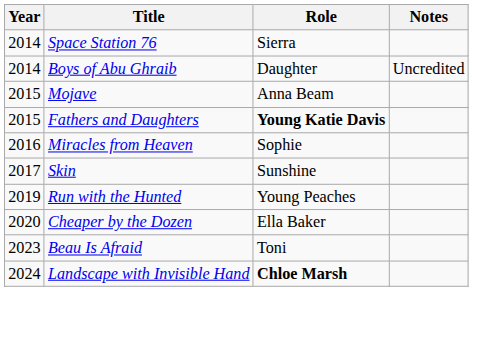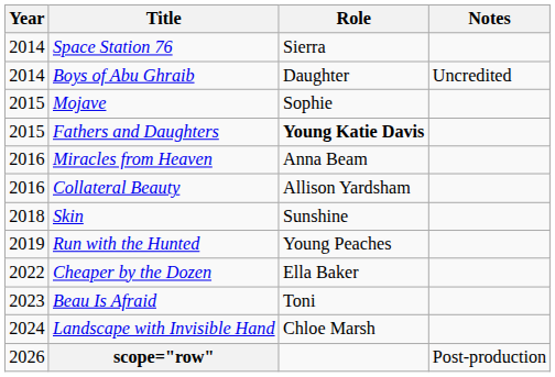Mojave | Role: Anna Beam -> Sophie
Miracles from Heaven | Role: Sophie -> Anna Beam
+ row: 2016 | Collateral Beauty | Allison Yardsham
Skin | Year: 2017 -> 2018
Cheaper by the Dozen | Year: 2020 -> 2022
Landscape with Invisible Hand | Role: bold -> normal
+ row: 2026 | scope="row" | Post-production
